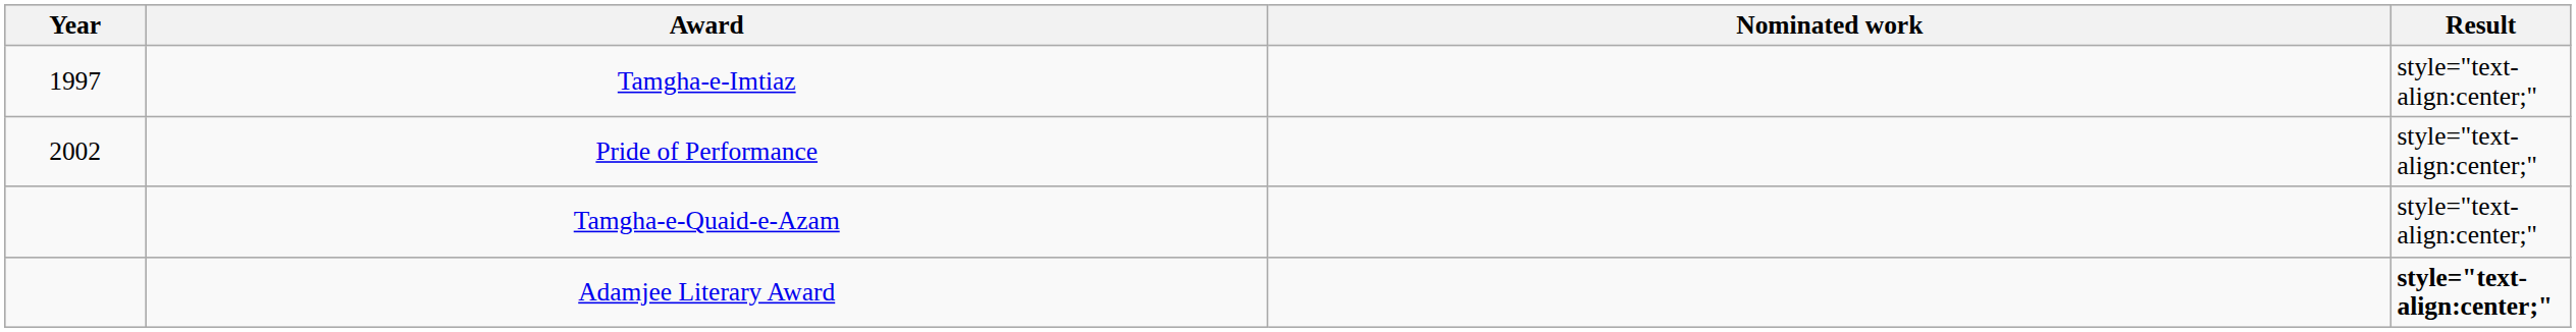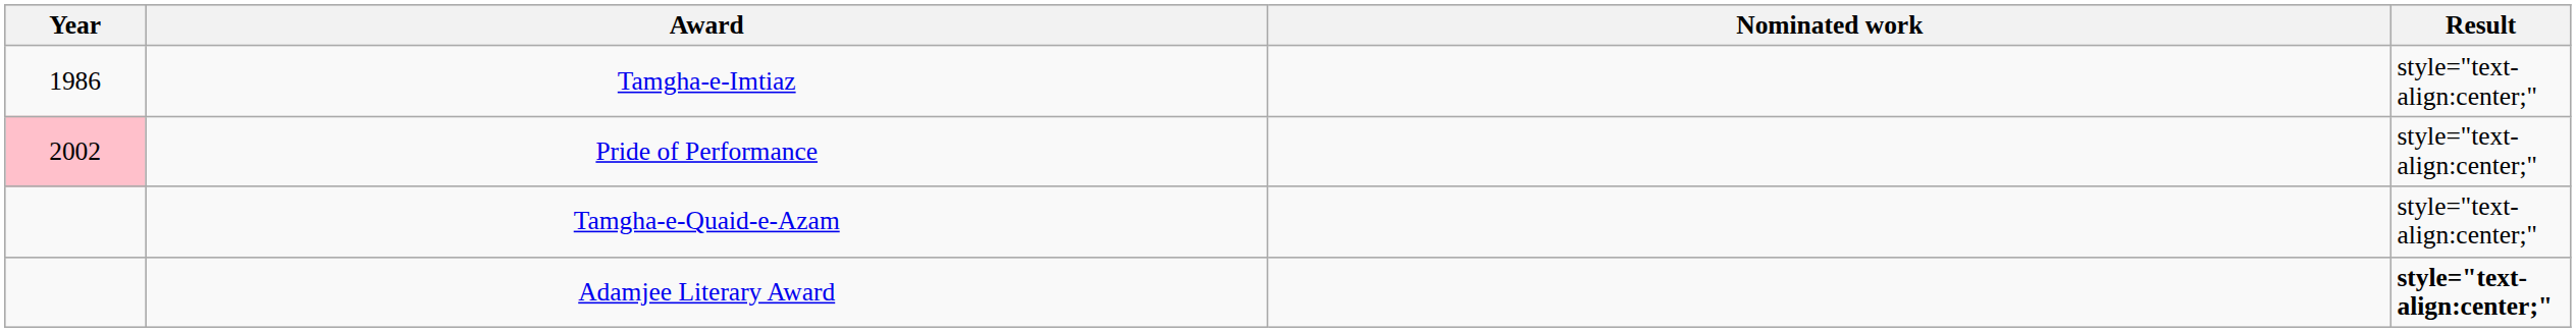Tamgha-e-Imtiaz | Year: 1997 -> 1986
Pride of Performance | Year: no background -> pink background
